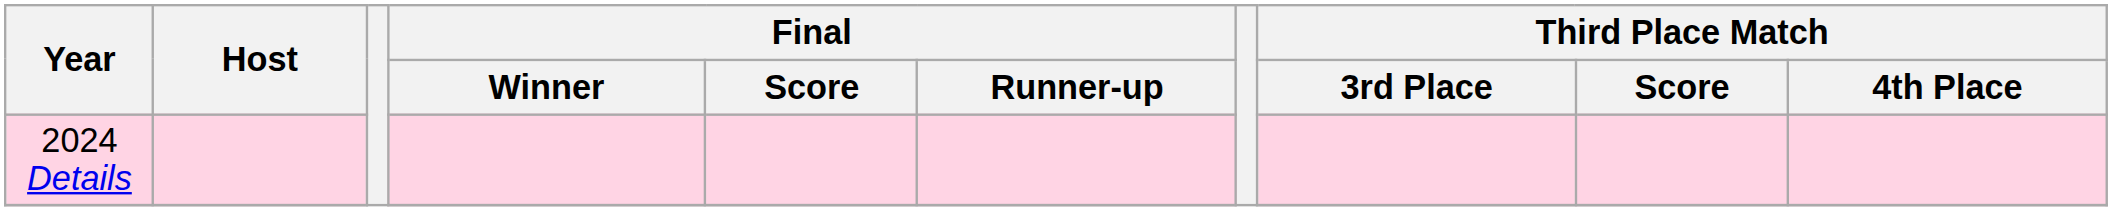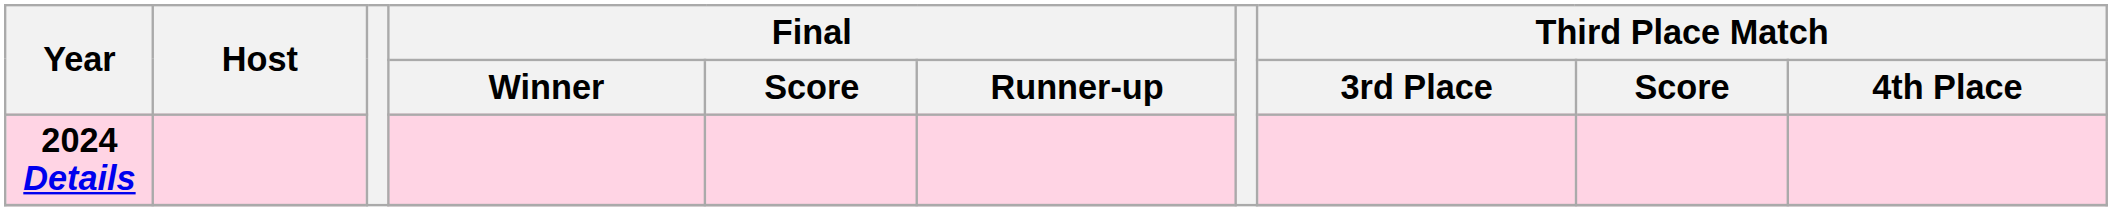2024 Details | Year: normal -> bold
